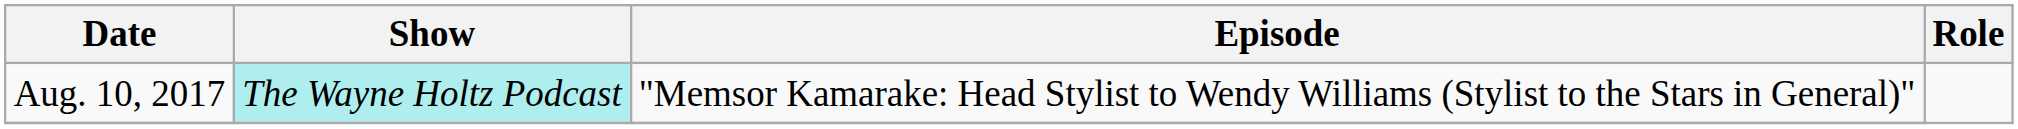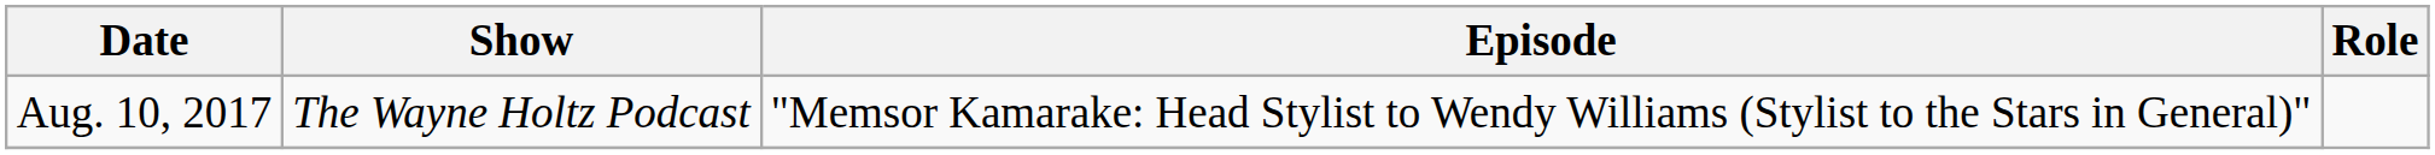Aug. 10, 2017 | Show: paleturquoise background -> no background
